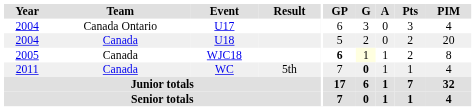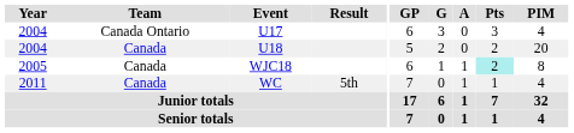WJC18 | GP: bold -> normal
WJC18 | G: lightyellow background -> no background
WJC18 | Pts: no background -> paleturquoise background
WC | G: bold -> normal
